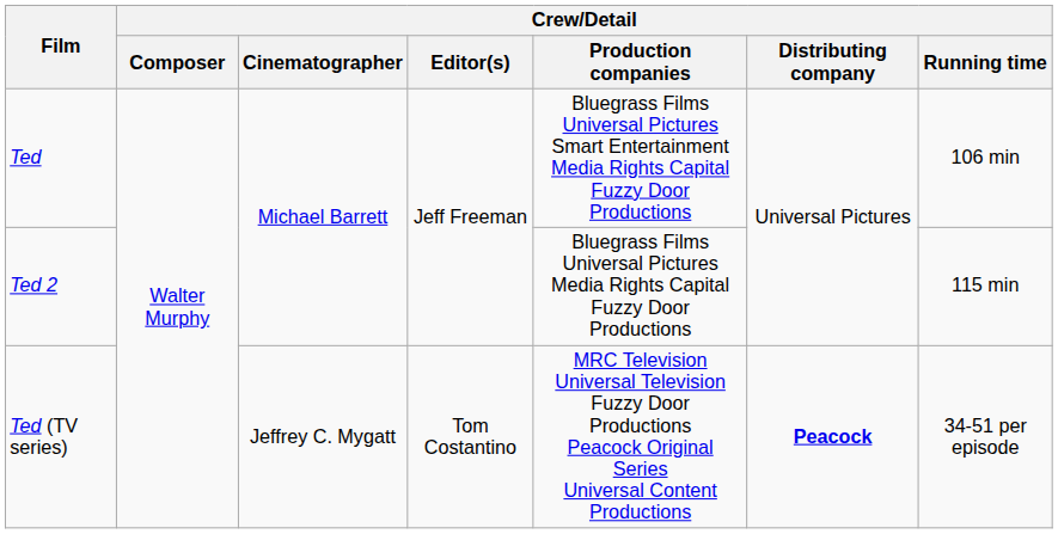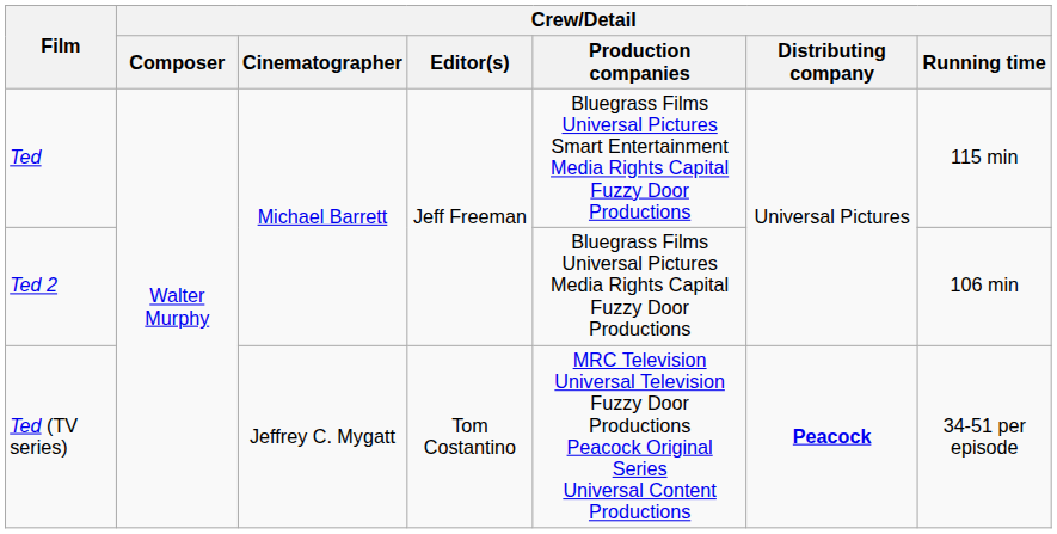Ted | Crew/Detail / Running time: 106 min -> 115 min
Ted 2 | Crew/Detail / Running time: 115 min -> 106 min
